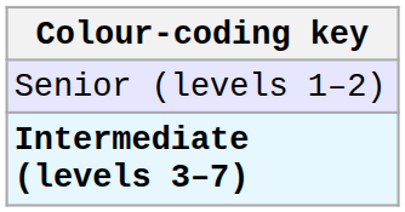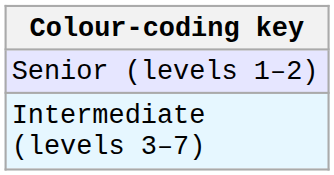row 3 | column 1: bold -> normal
